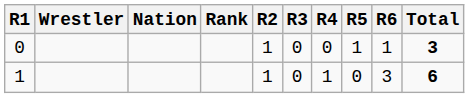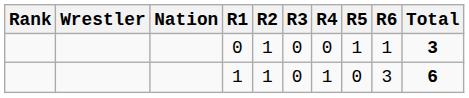columns swapped: Rank <-> R1
